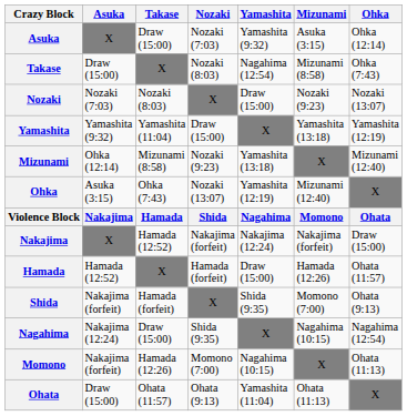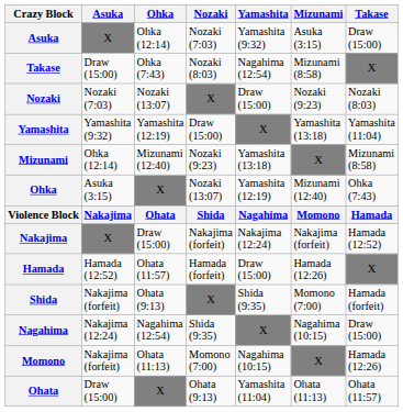columns swapped: Takase <-> Ohka
